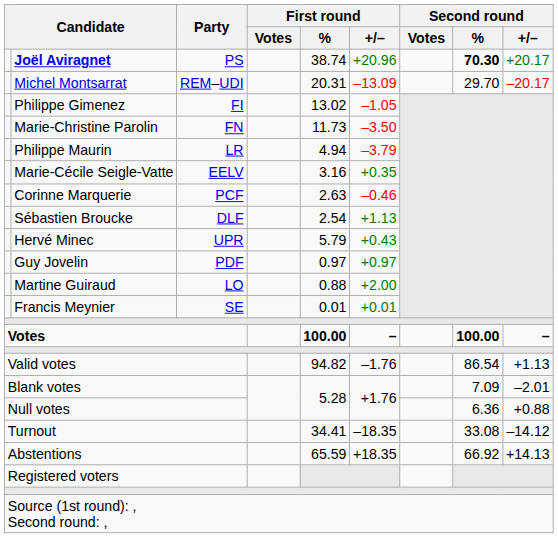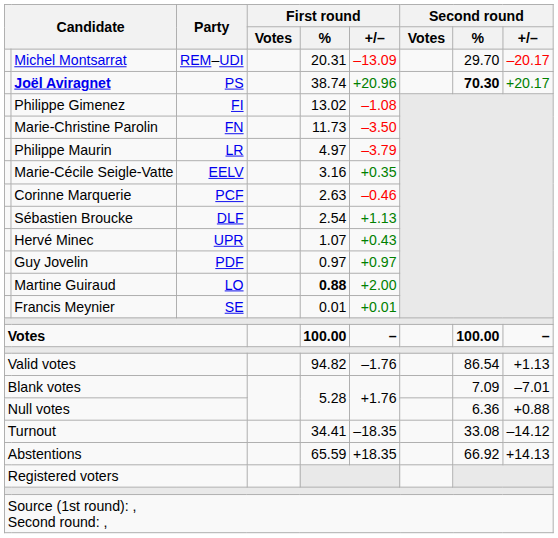rows swapped: Joël Aviragnet <-> Michel Montsarrat
Philippe Gimenez | First round / +/–: –1.05 -> –1.08
Philippe Maurin | First round / %: 4.94 -> 4.97
Hervé Minec | First round / %: 5.79 -> 1.07
Martine Guiraud | First round / %: normal -> bold
Blank votes | Second round / +/–: –2.01 -> –7.01
